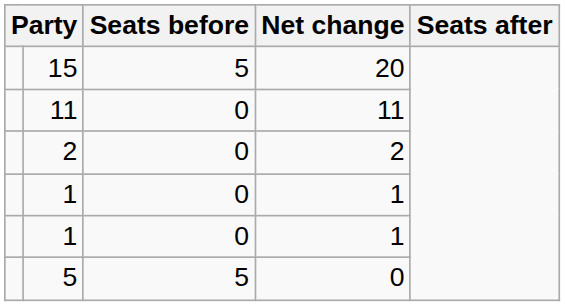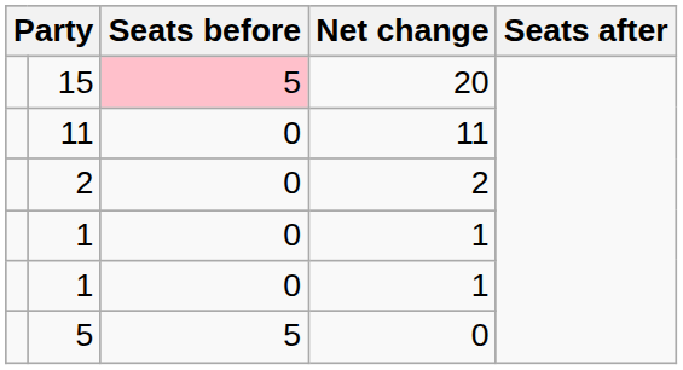15 | Seats before: no background -> pink background
